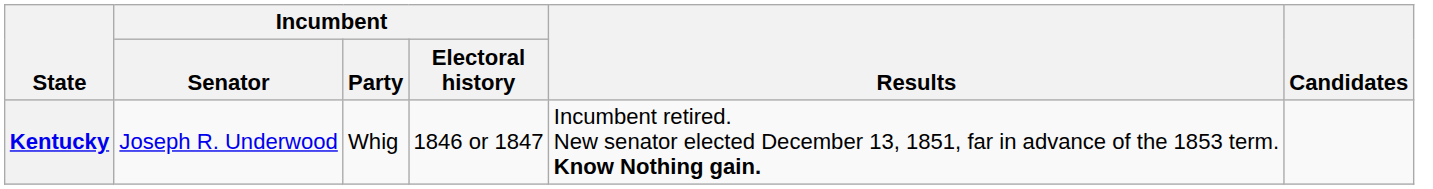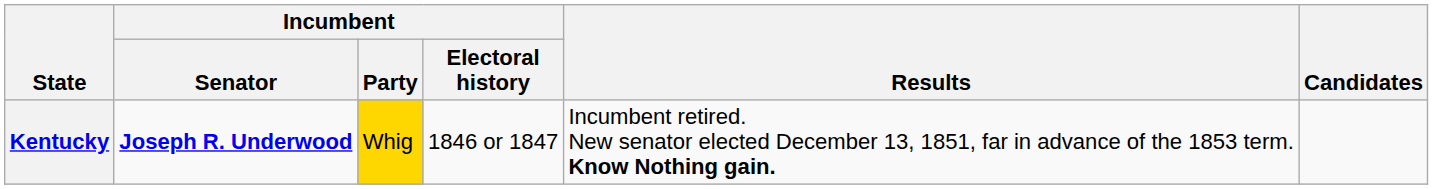Kentucky | Incumbent / Senator: normal -> bold
Kentucky | Incumbent / Party: no background -> gold background
